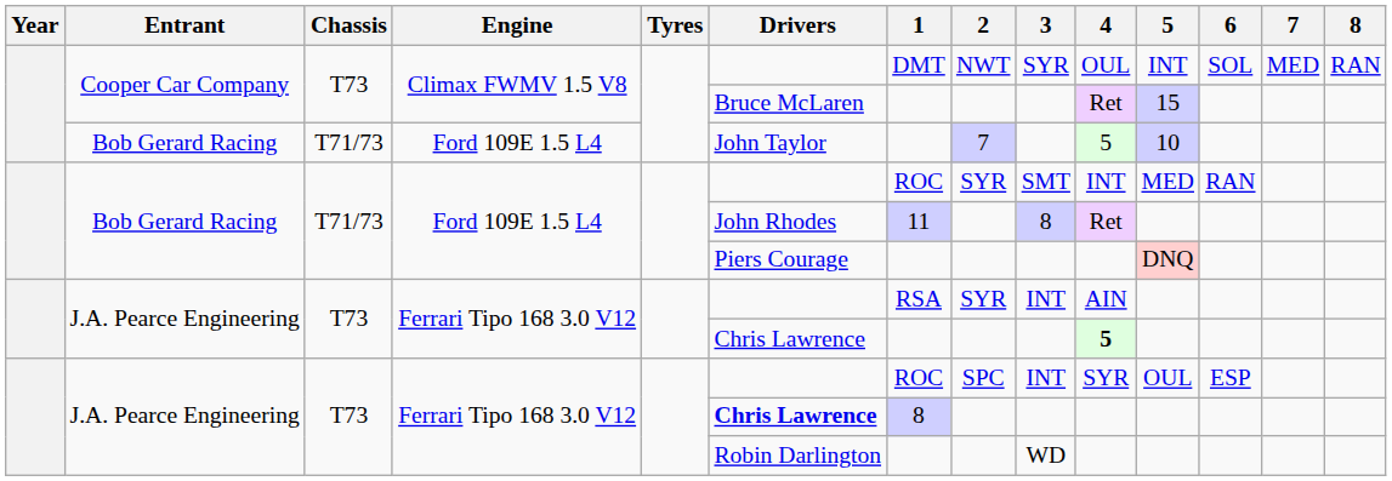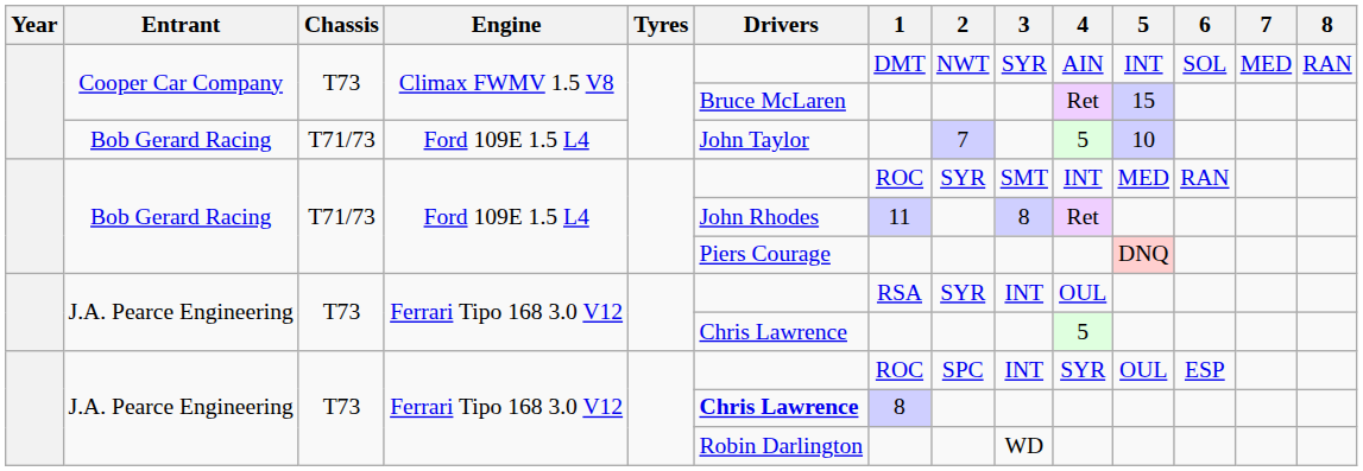row 2 | 4: OUL -> AIN
row 8 | 4: AIN -> OUL
row 9 | 4: bold -> normal
